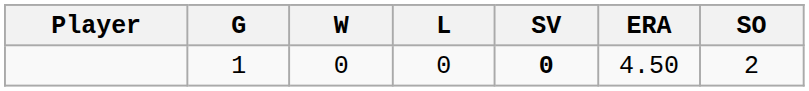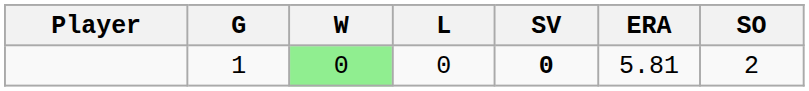row 2 | W: no background -> lightgreen background
row 2 | ERA: 4.50 -> 5.81
